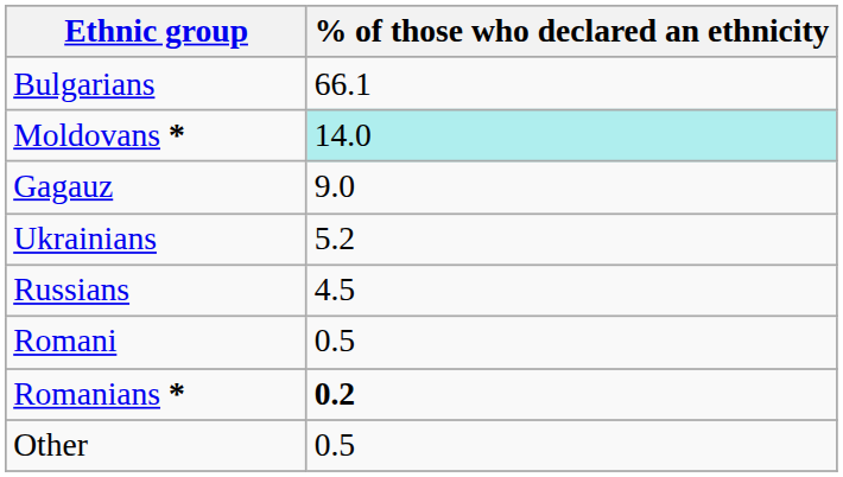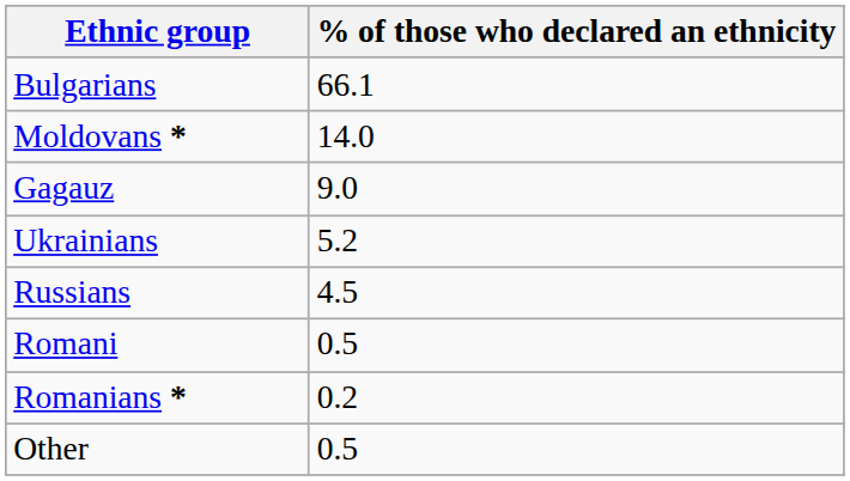Moldovans * | % of those who declared an ethnicity: paleturquoise background -> no background
Romanians * | % of those who declared an ethnicity: bold -> normal
